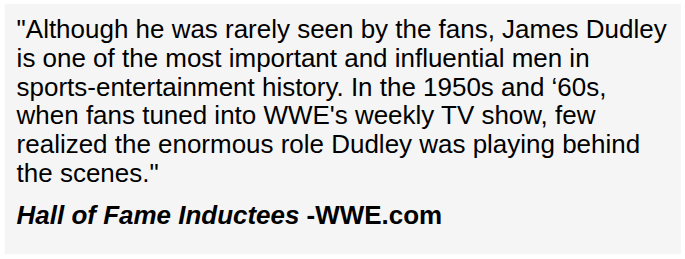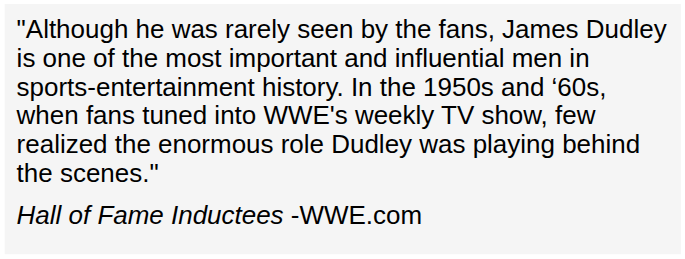row 2 | column 1: bold -> normal
